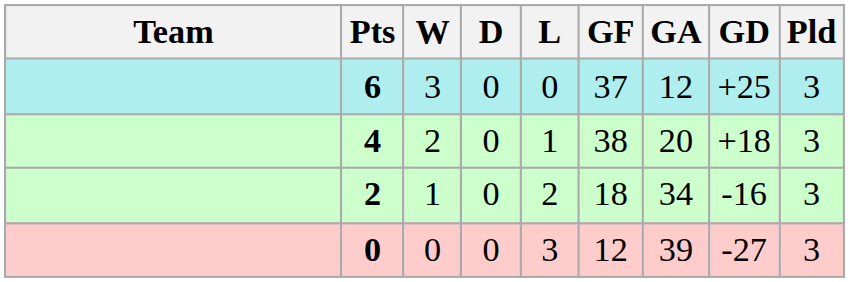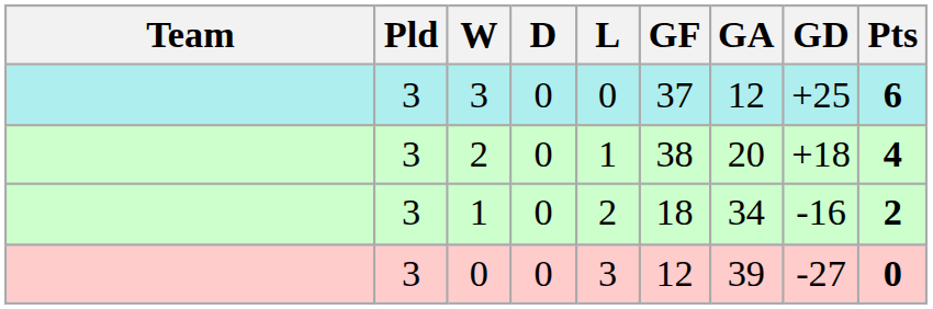columns swapped: Pld <-> Pts
